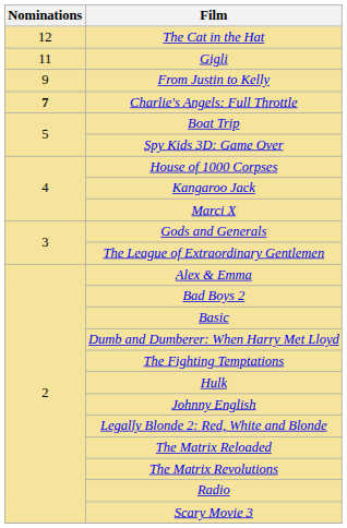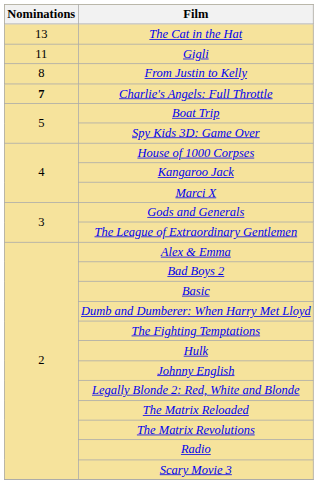The Cat in the Hat | Nominations: 12 -> 13
From Justin to Kelly | Nominations: 9 -> 8
